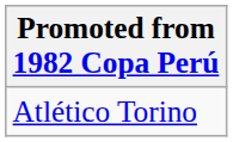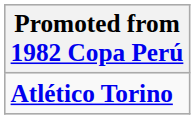row 2 | column 1: normal -> bold
